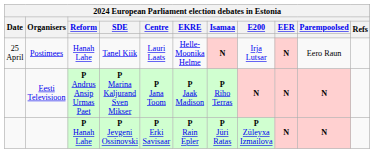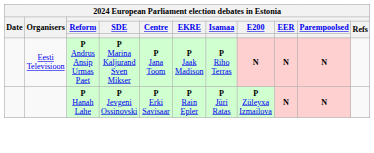- row: 25 April | Postimees | Hanah Lahe | Tanel Kiik | Lauri Laats | Helle-Moonika Helme | N | Irja Lutsar | N | Eero Raun
